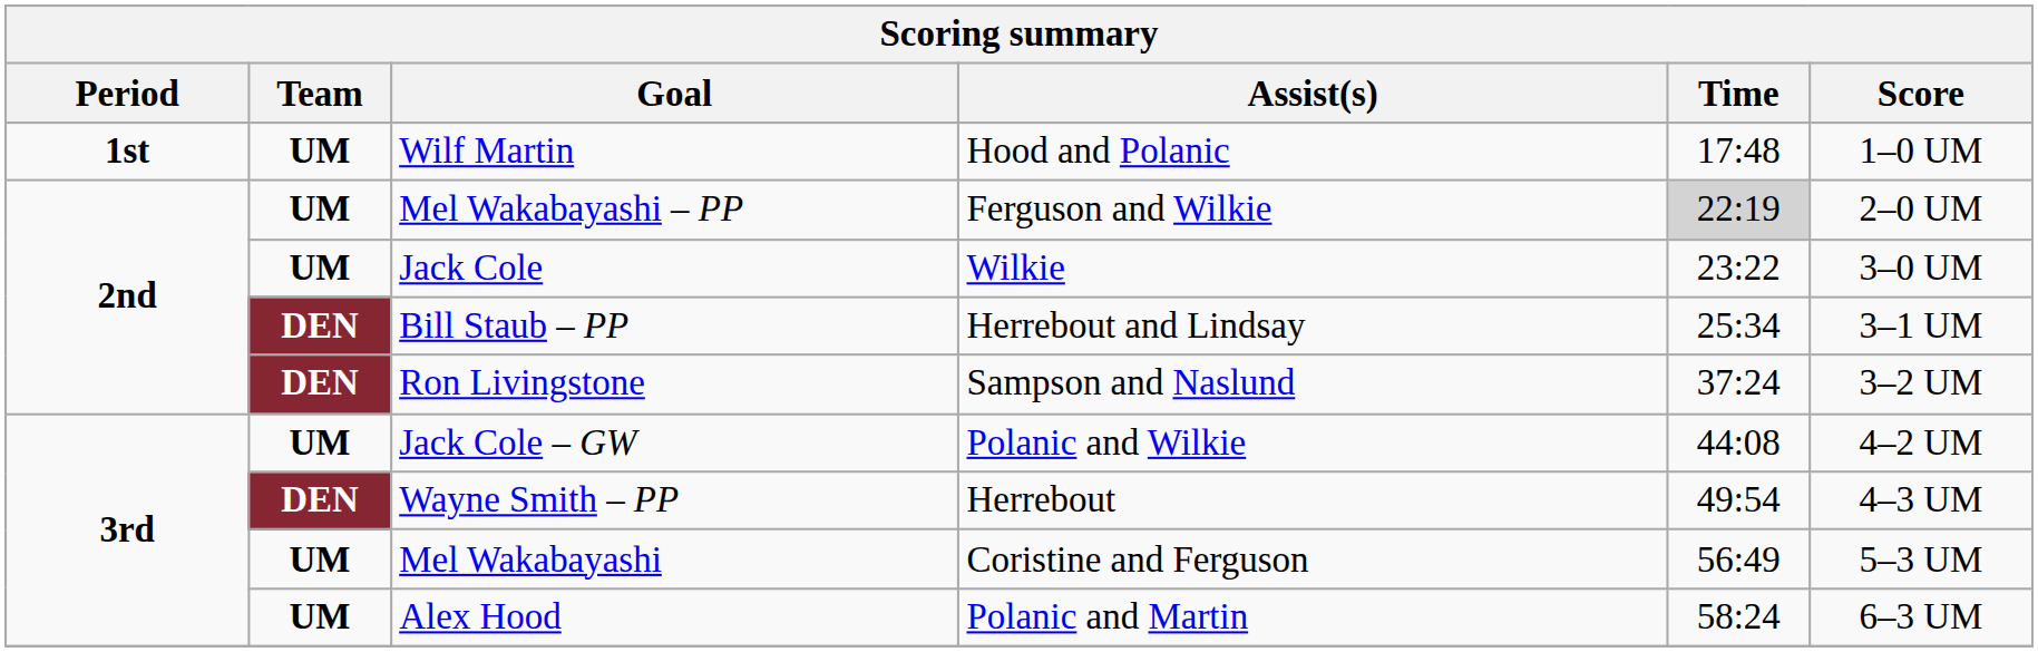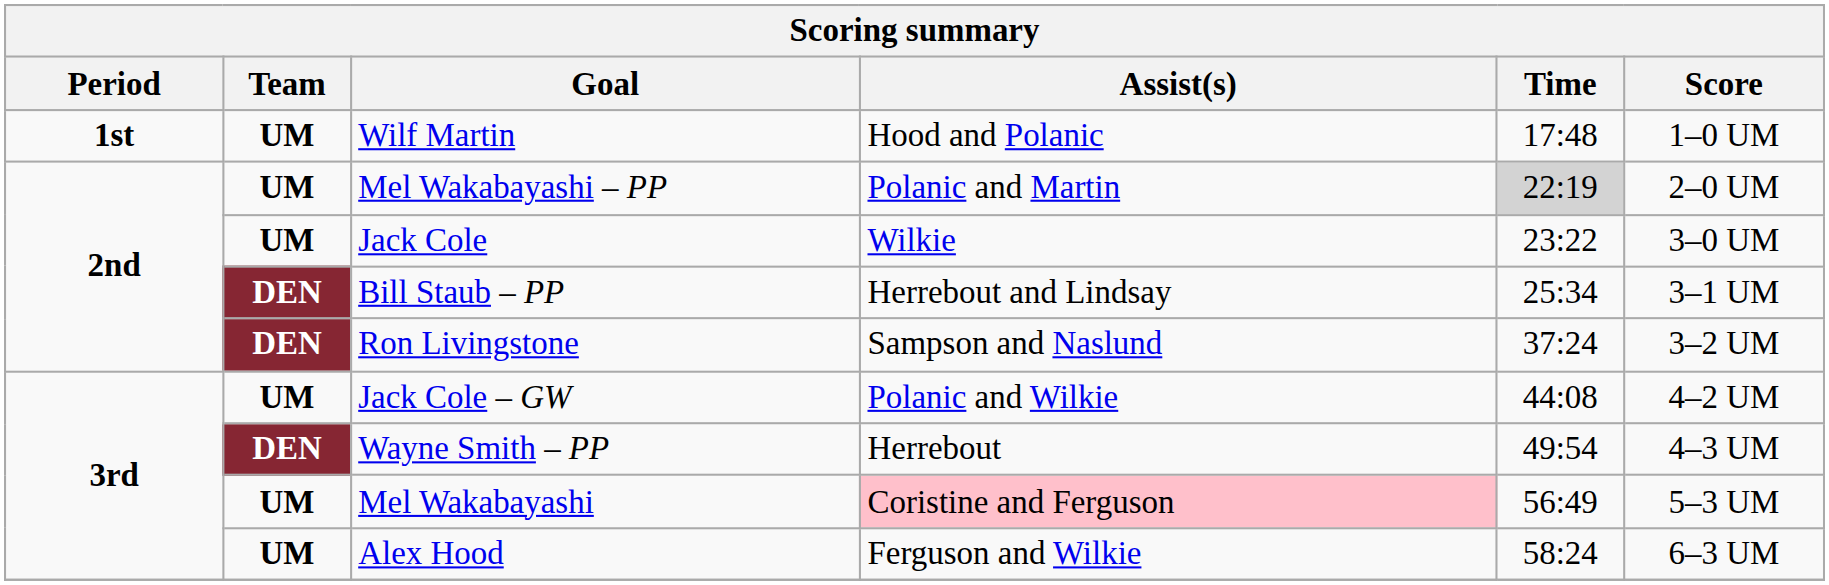Mel Wakabayashi – PP | Assist(s): Ferguson and Wilkie -> Polanic and Martin
Mel Wakabayashi | Assist(s): no background -> pink background
Alex Hood | Assist(s): Polanic and Martin -> Ferguson and Wilkie
